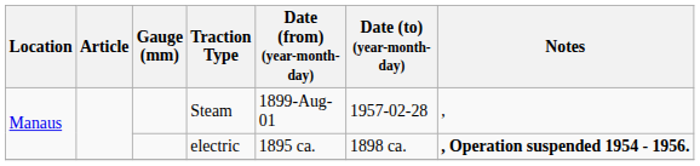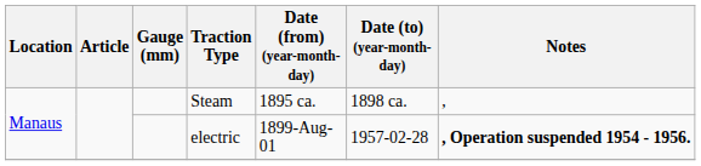Steam | Date (from) (year-month-day): 1899-Aug-01 -> 1895 ca.
Steam | Date (to) (year-month-day): 1957-02-28 -> 1898 ca.
electric | Date (from) (year-month-day): 1895 ca. -> 1899-Aug-01
electric | Date (to) (year-month-day): 1898 ca. -> 1957-02-28
